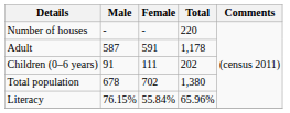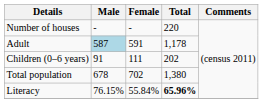Adult | Male: no background -> lightblue background
Literacy | Total: normal -> bold
